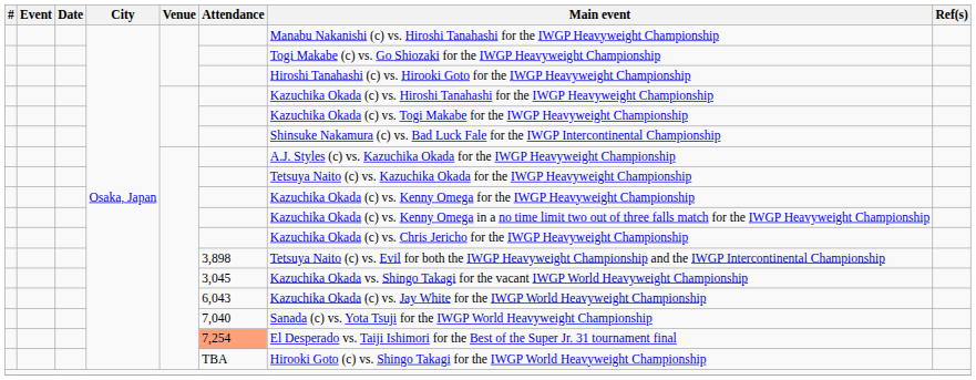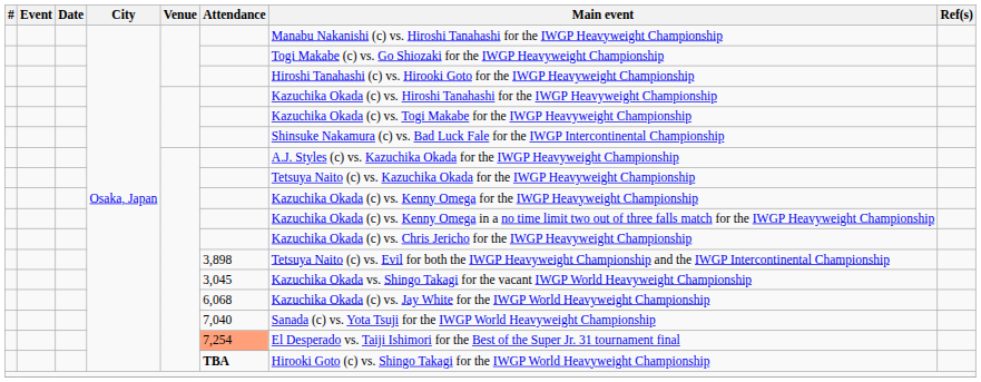row 15 | Attendance: 6,043 -> 6,068
row 18 | Attendance: normal -> bold
